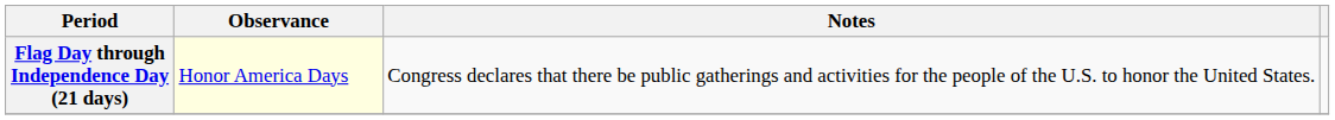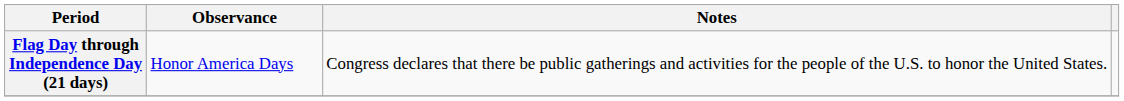Flag Day through Independence Day (21 days) | Observance: lightyellow background -> no background
